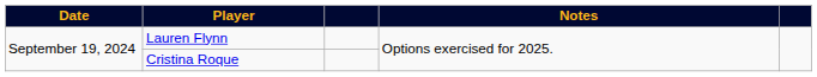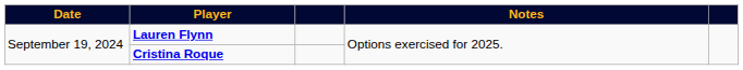Lauren Flynn | Player: normal -> bold
Cristina Roque | Player: normal -> bold
